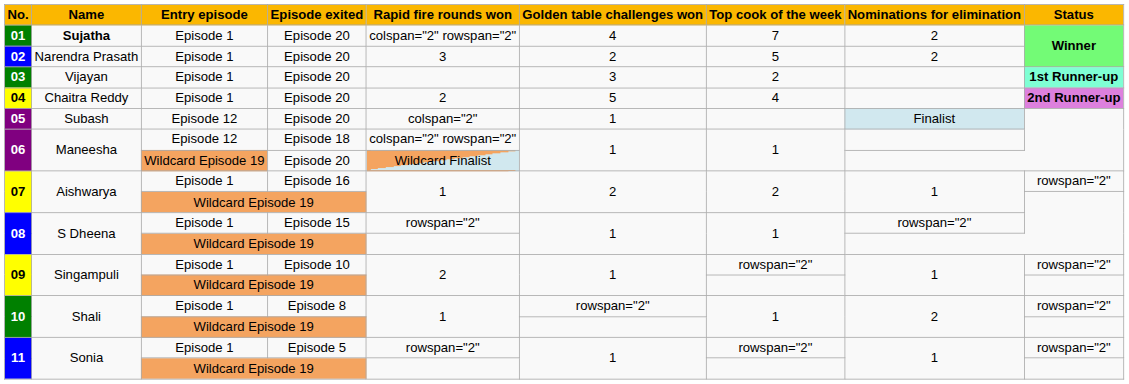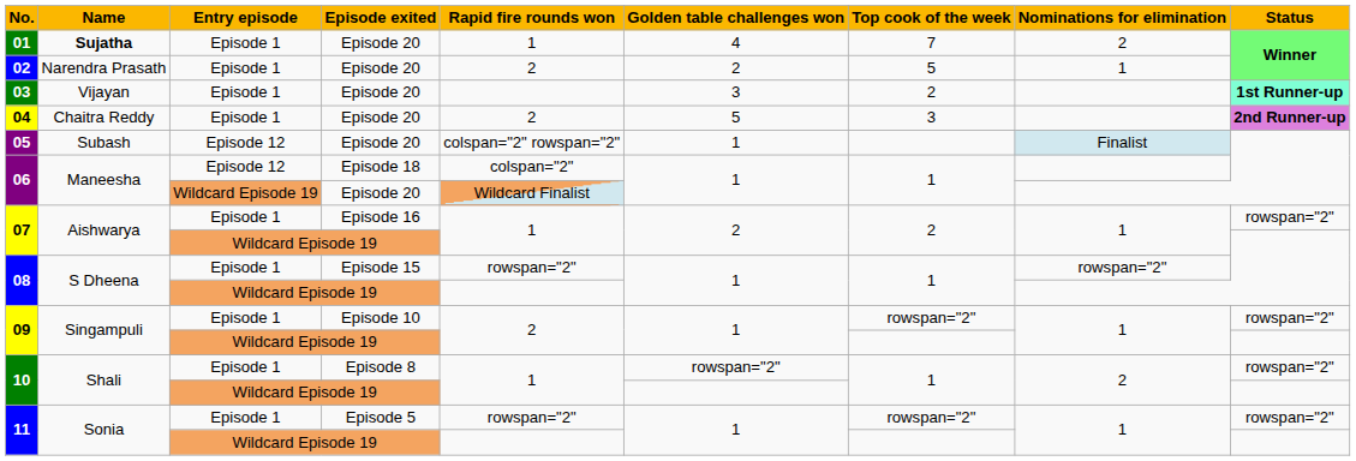01 | Rapid fire rounds won: colspan="2" rowspan="2" -> 1
02 | Rapid fire rounds won: 3 -> 2
02 | Nominations for elimination: 2 -> 1
04 | Top cook of the week: 4 -> 3
05 | Rapid fire rounds won: colspan="2" -> colspan="2" rowspan="2"
06 / Episode 18 | Rapid fire rounds won: colspan="2" rowspan="2" -> colspan="2"
